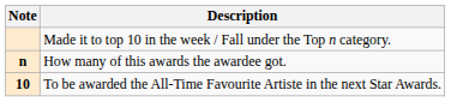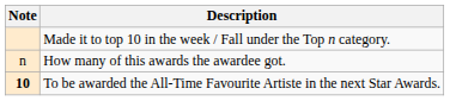How many of this awards the awardee got. | Note: bold -> normal
